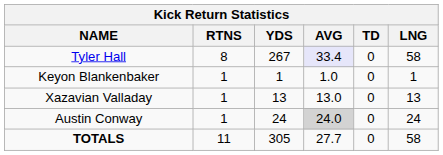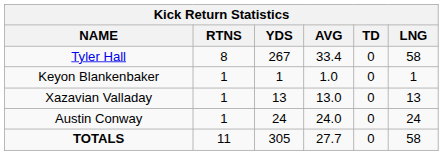Tyler Hall | AVG: lavender background -> no background
Austin Conway | AVG: lightgrey background -> no background
